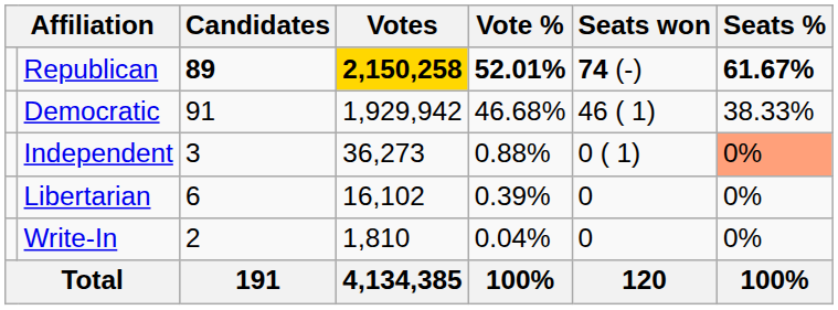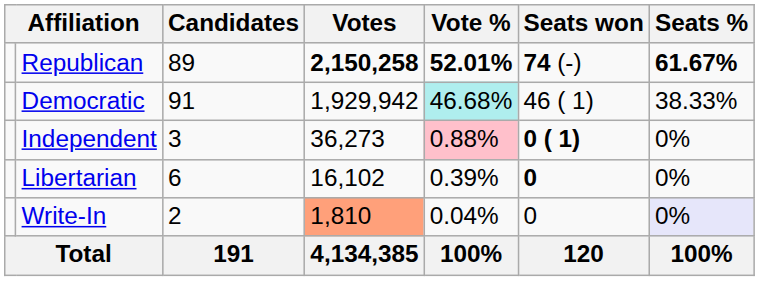Republican | Candidates: bold -> normal
Republican | Votes: gold background -> no background
Democratic | Vote %: no background -> paleturquoise background
Independent | Vote %: no background -> pink background
Independent | Seats won: normal -> bold
Independent | Seats %: lightsalmon background -> no background
Libertarian | Seats won: normal -> bold
Write-In | Votes: no background -> lightsalmon background
Write-In | Seats %: no background -> lavender background
